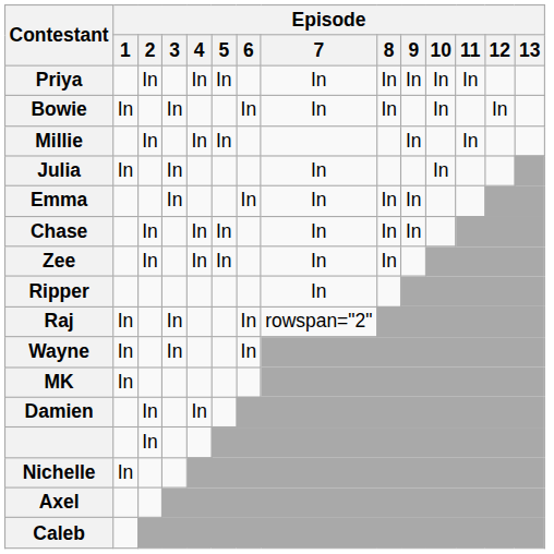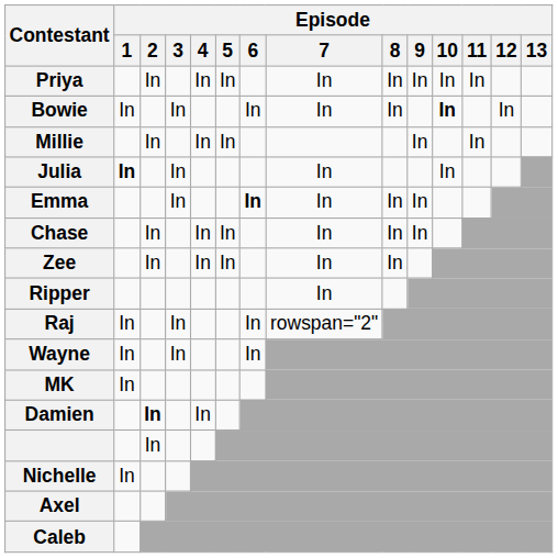Bowie | Episode / 10: normal -> bold
Julia | Episode / 1: normal -> bold
Emma | Episode / 6: normal -> bold
Damien | Episode / 2: normal -> bold
